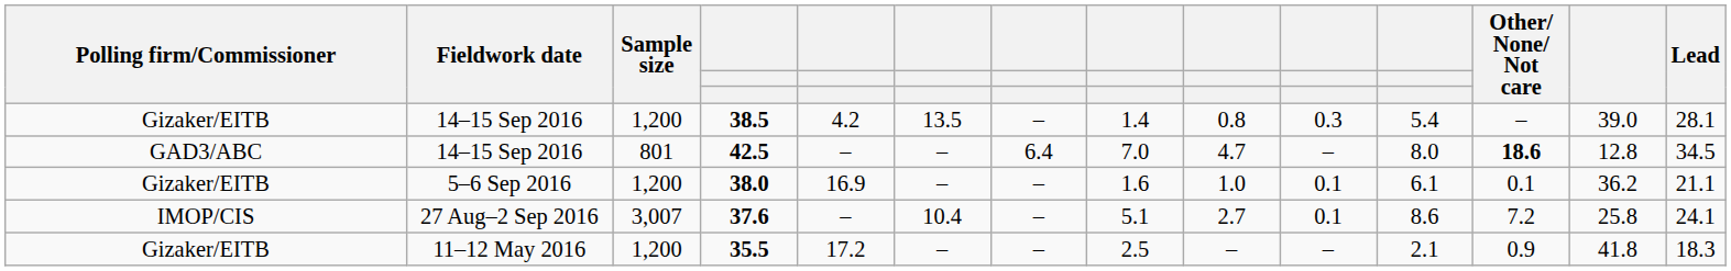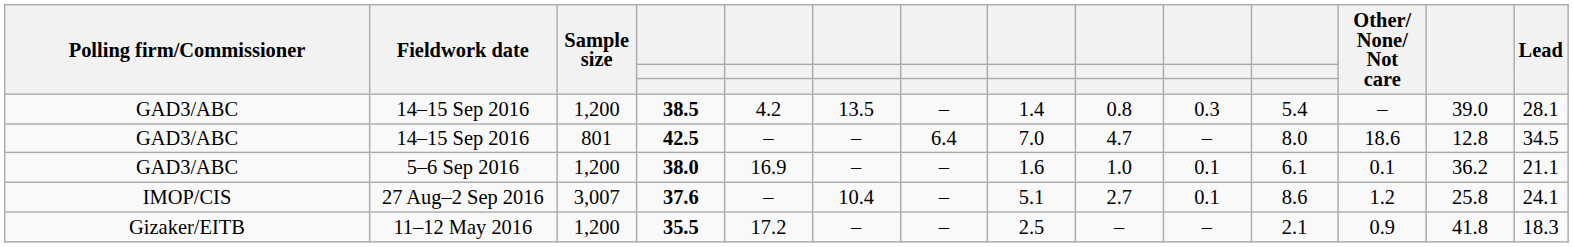38.5 | Polling firm/Commissioner: Gizaker/EITB -> GAD3/ABC
42.5 | Other/ None/ Not care: bold -> normal
38.0 | Polling firm/Commissioner: Gizaker/EITB -> GAD3/ABC
37.6 | Other/ None/ Not care: 7.2 -> 1.2
